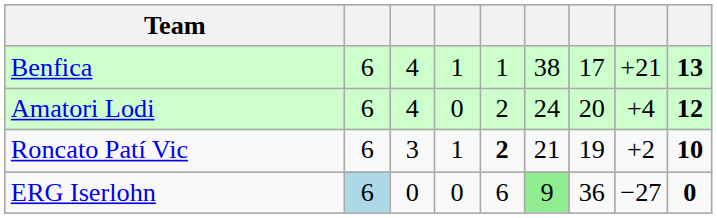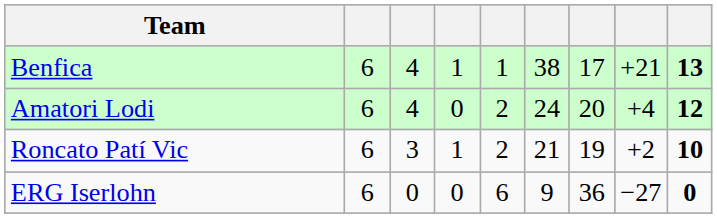Roncato Patí Vic | column 5: bold -> normal
ERG Iserlohn | column 2: lightblue background -> no background
ERG Iserlohn | column 6: lightgreen background -> no background
